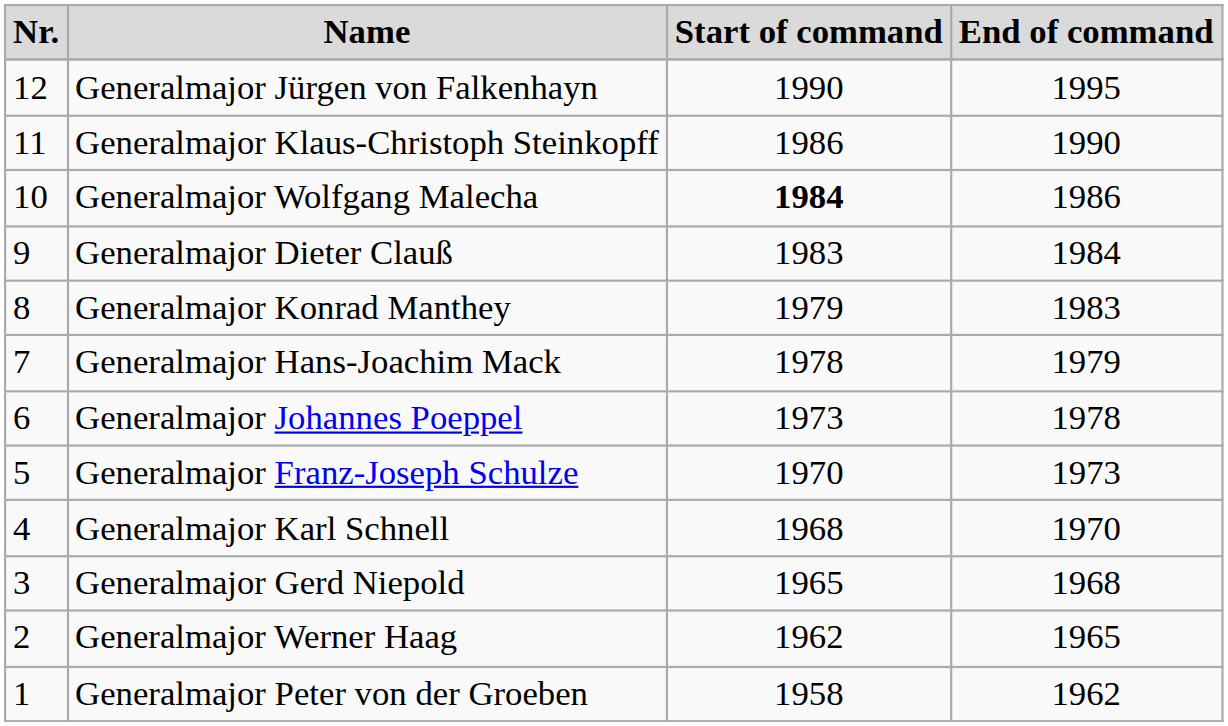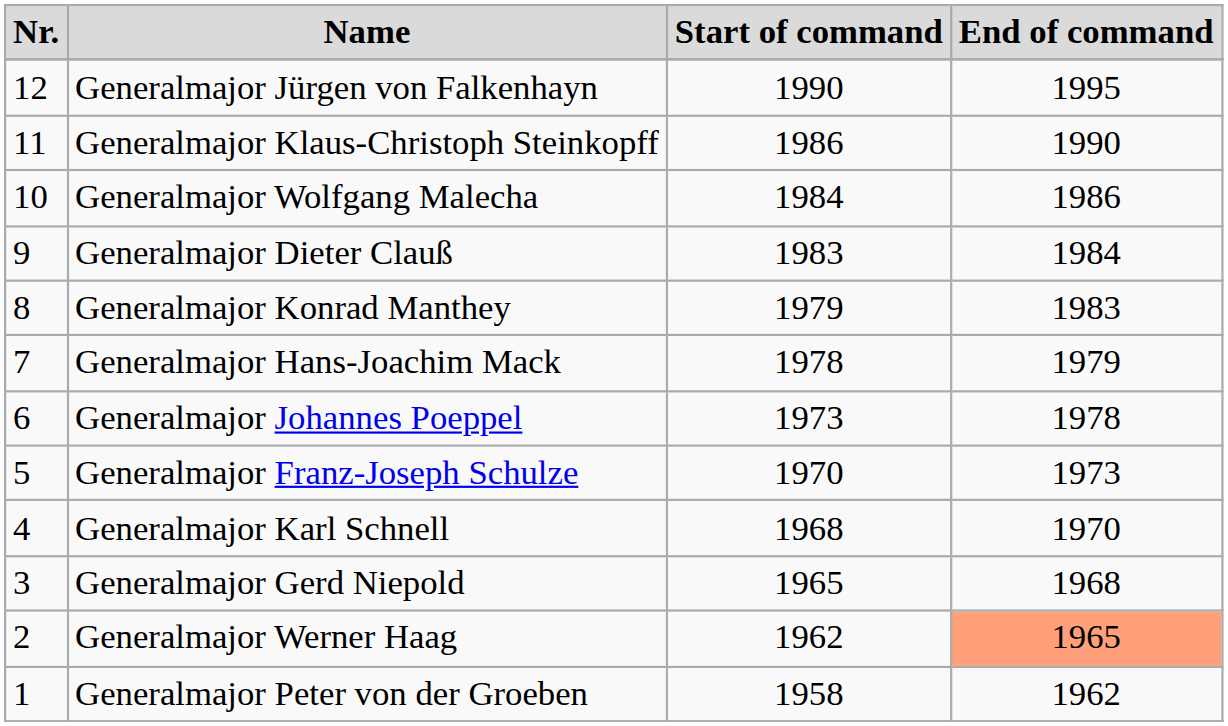Generalmajor Wolfgang Malecha | Start of command: bold -> normal
Generalmajor Werner Haag | End of command: no background -> lightsalmon background
